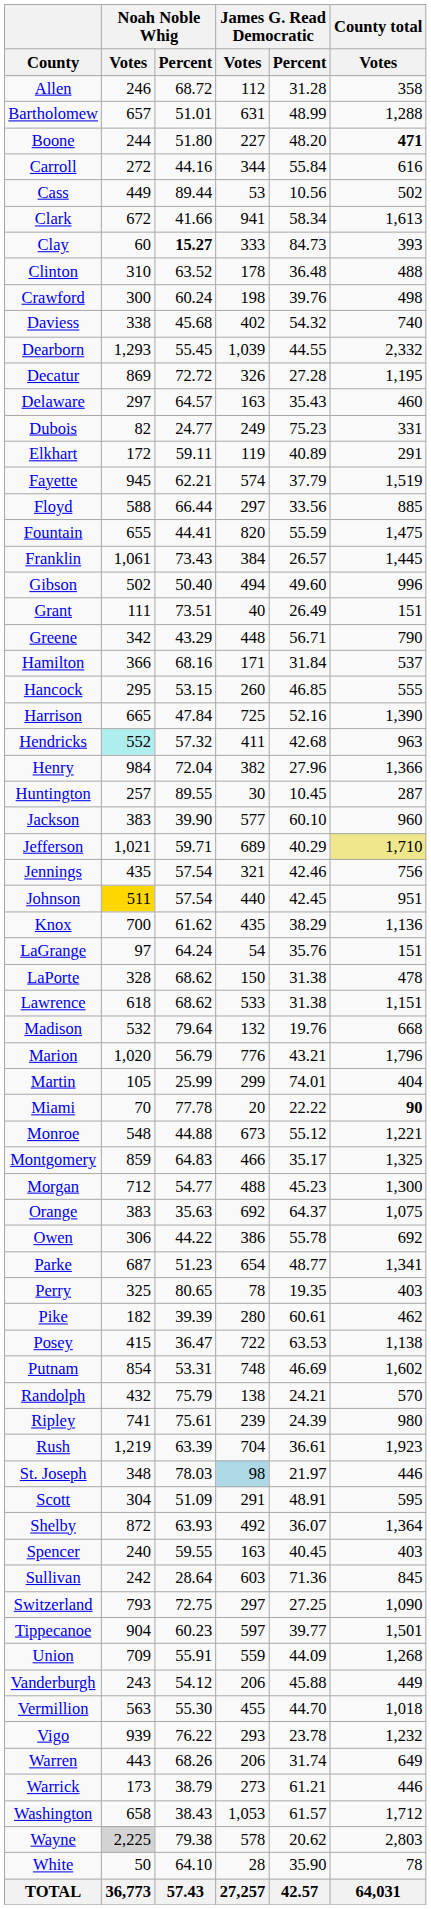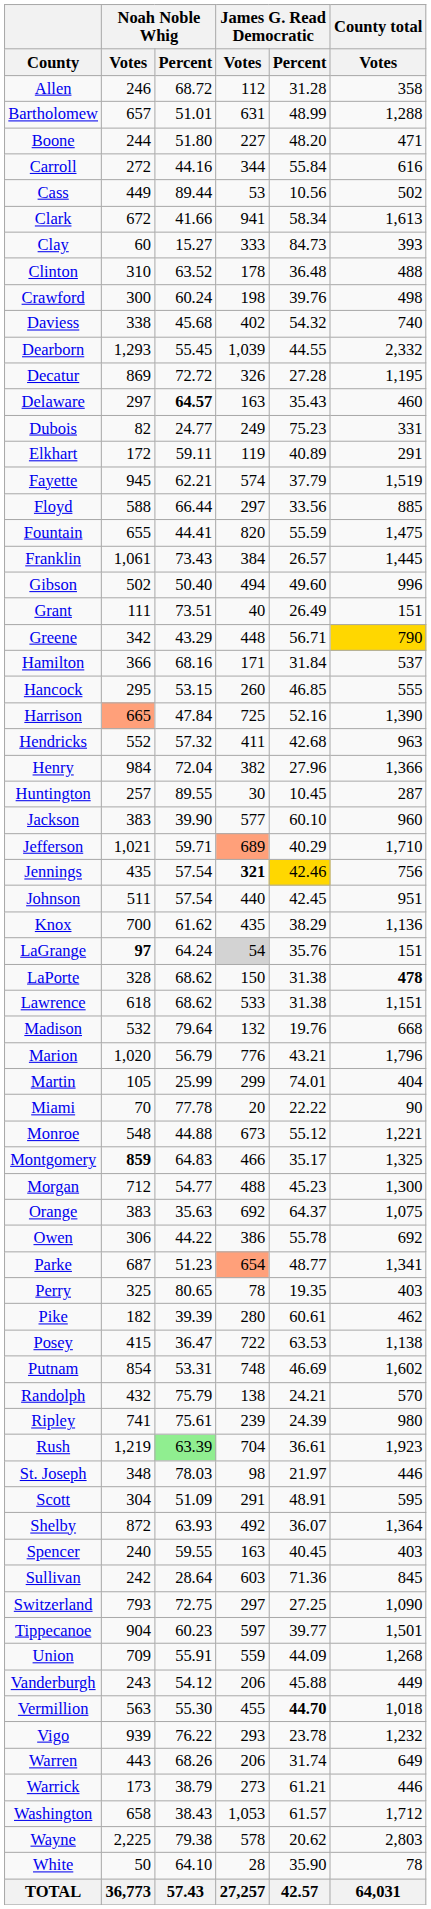Boone | County total / Votes: bold -> normal
Clay | Noah Noble Whig / Percent: bold -> normal
Delaware | Noah Noble Whig / Percent: normal -> bold
Greene | County total / Votes: no background -> gold background
Harrison | Noah Noble Whig / Votes: no background -> lightsalmon background
Hendricks | Noah Noble Whig / Votes: paleturquoise background -> no background
Jefferson | James G. Read Democratic / Votes: no background -> lightsalmon background
Jefferson | County total / Votes: khaki background -> no background
Jennings | James G. Read Democratic / Votes: normal -> bold
Jennings | James G. Read Democratic / Percent: no background -> gold background
Johnson | Noah Noble Whig / Votes: gold background -> no background
LaGrange | Noah Noble Whig / Votes: normal -> bold
LaGrange | James G. Read Democratic / Votes: no background -> lightgrey background
LaPorte | County total / Votes: normal -> bold
Miami | County total / Votes: bold -> normal
Montgomery | Noah Noble Whig / Votes: normal -> bold
Parke | James G. Read Democratic / Votes: no background -> lightsalmon background
Rush | Noah Noble Whig / Percent: no background -> lightgreen background
St. Joseph | James G. Read Democratic / Votes: lightblue background -> no background
Vermillion | James G. Read Democratic / Percent: normal -> bold
Wayne | Noah Noble Whig / Votes: lightgrey background -> no background
